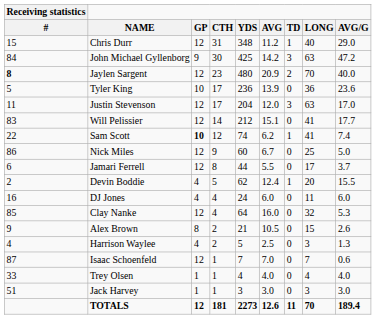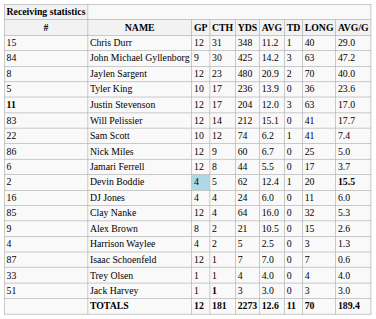Jaylen Sargent | Receiving statistics / #: bold -> normal
Justin Stevenson | Receiving statistics / #: normal -> bold
Sam Scott | GP: bold -> normal
Devin Boddie | GP: no background -> lightblue background
Devin Boddie | AVG/G: normal -> bold
Jack Harvey | CTH: normal -> bold
